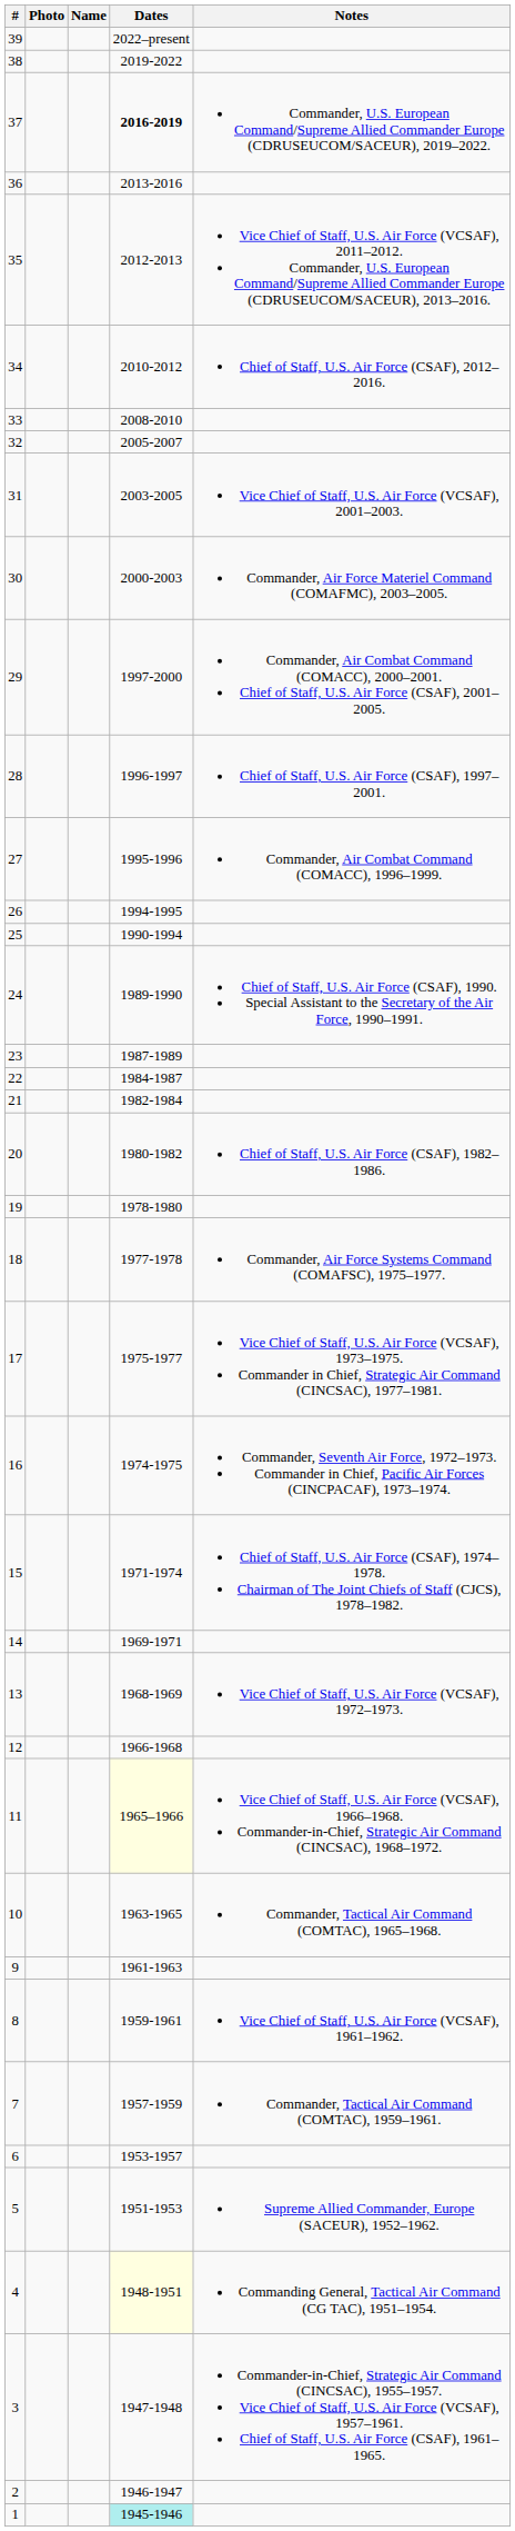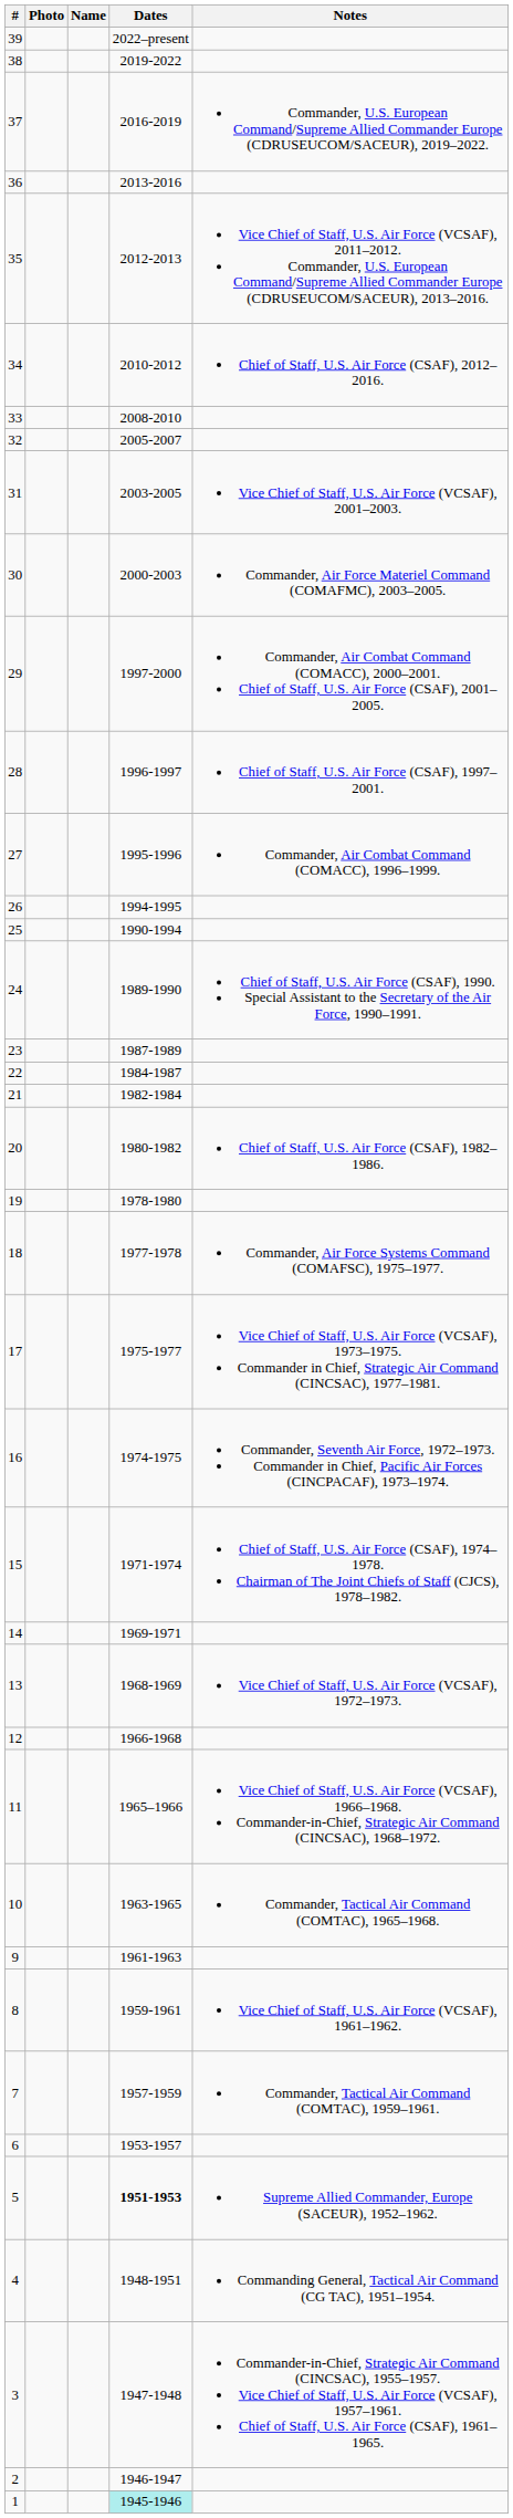37 | Dates: bold -> normal
11 | Dates: lightyellow background -> no background
5 | Dates: normal -> bold
4 | Dates: lightyellow background -> no background
